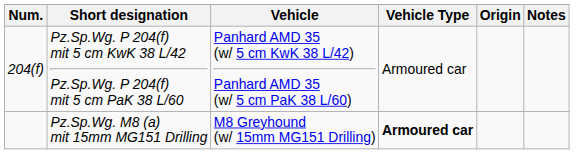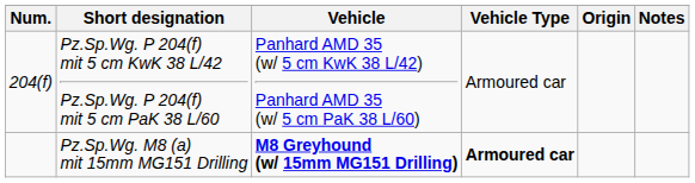Pz.Sp.Wg. M8 (a) mit 15mm MG151 Drilling | Vehicle: normal -> bold
